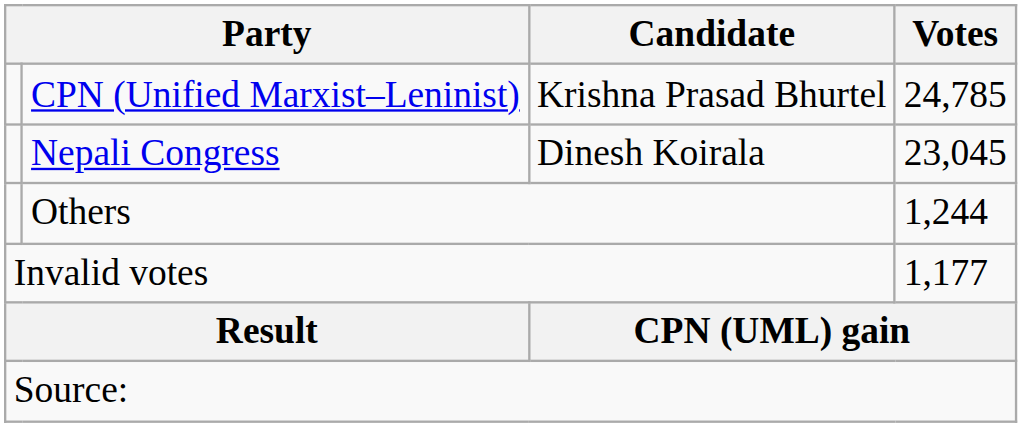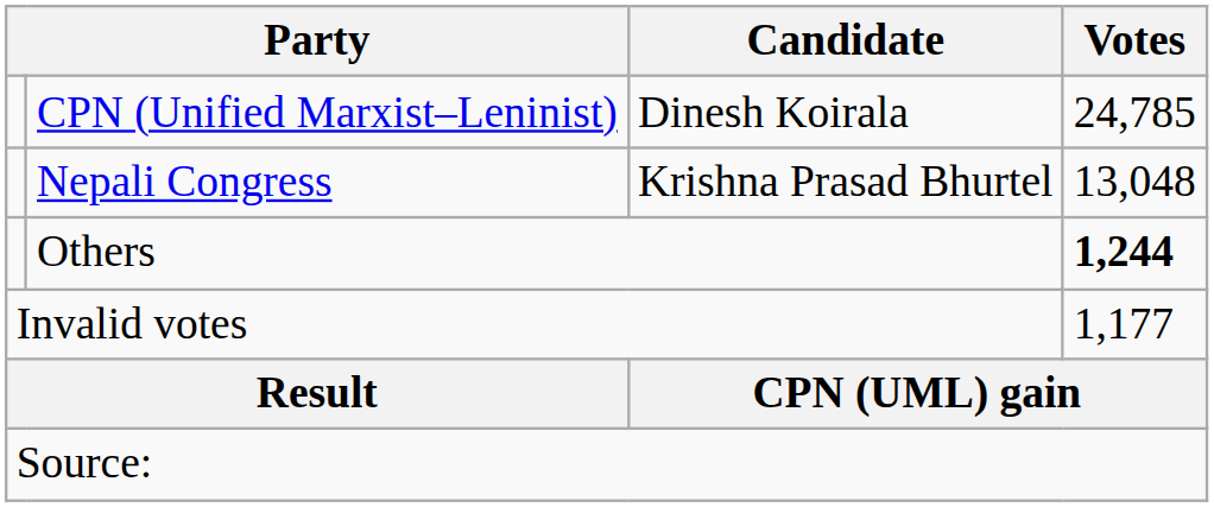CPN (Unified Marxist–Leninist) | Candidate: Krishna Prasad Bhurtel -> Dinesh Koirala
Nepali Congress | Candidate: Dinesh Koirala -> Krishna Prasad Bhurtel
Nepali Congress | Votes: 23,045 -> 13,048
Others | Votes: normal -> bold
